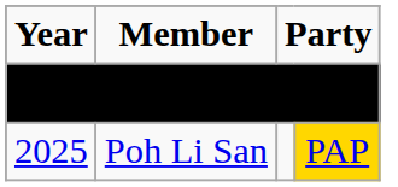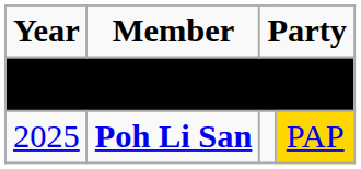2025 | Member: normal -> bold
